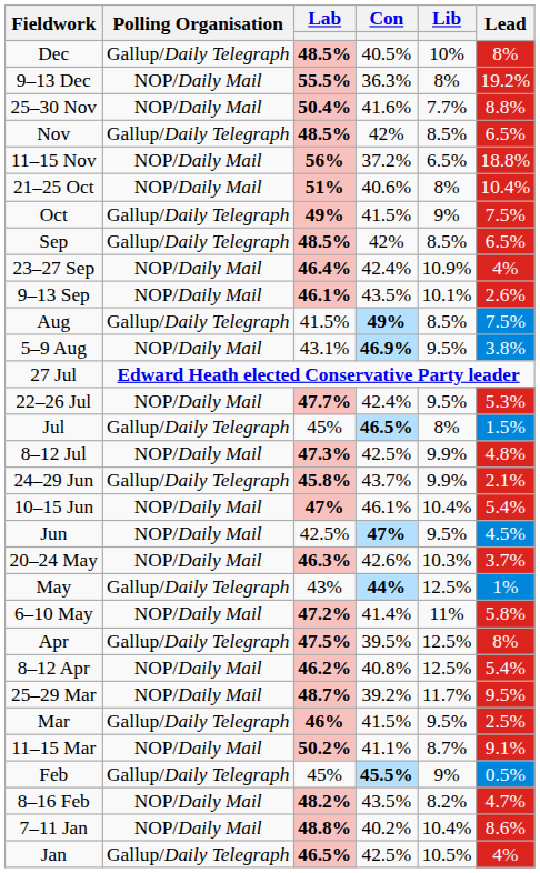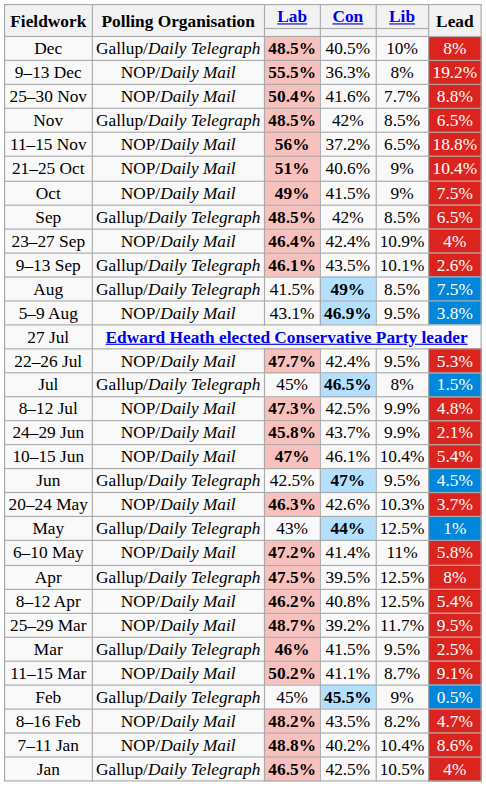21–25 Oct | Lib: 8% -> 9%
Oct | Polling Organisation: Gallup/Daily Telegraph -> NOP/Daily Mail
9–13 Sep | Polling Organisation: NOP/Daily Mail -> Gallup/Daily Telegraph
24–29 Jun | Polling Organisation: Gallup/Daily Telegraph -> NOP/Daily Mail
Jun | Polling Organisation: NOP/Daily Mail -> Gallup/Daily Telegraph
